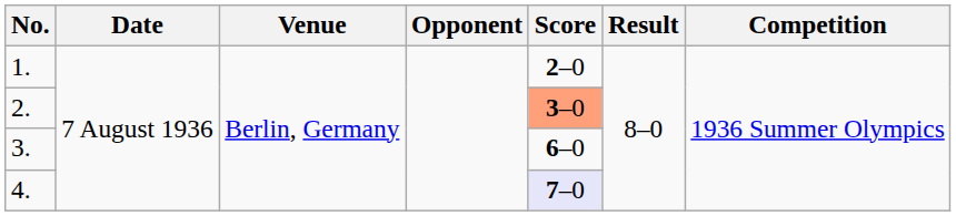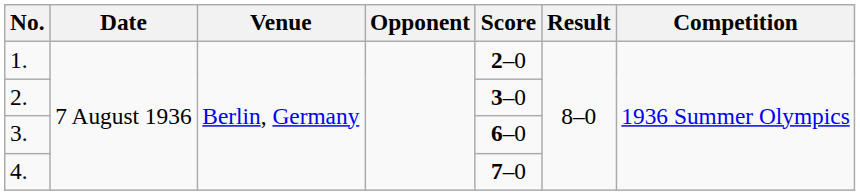2. | Score: lightsalmon background -> no background
4. | Score: lavender background -> no background
